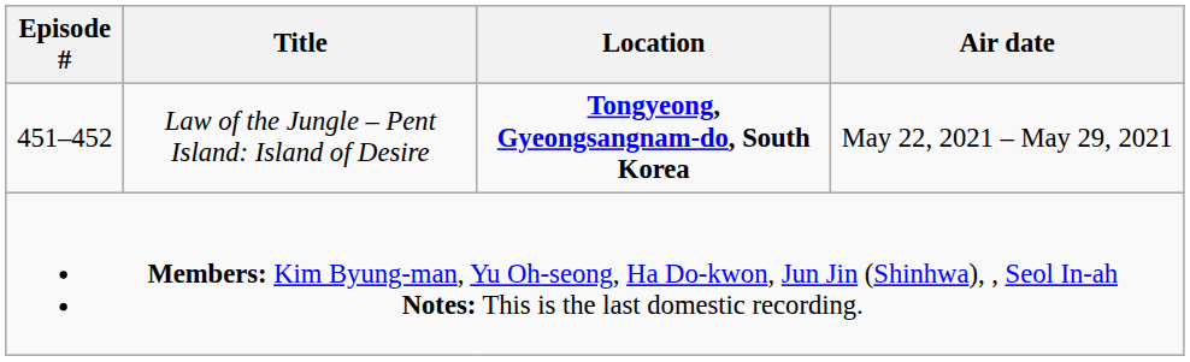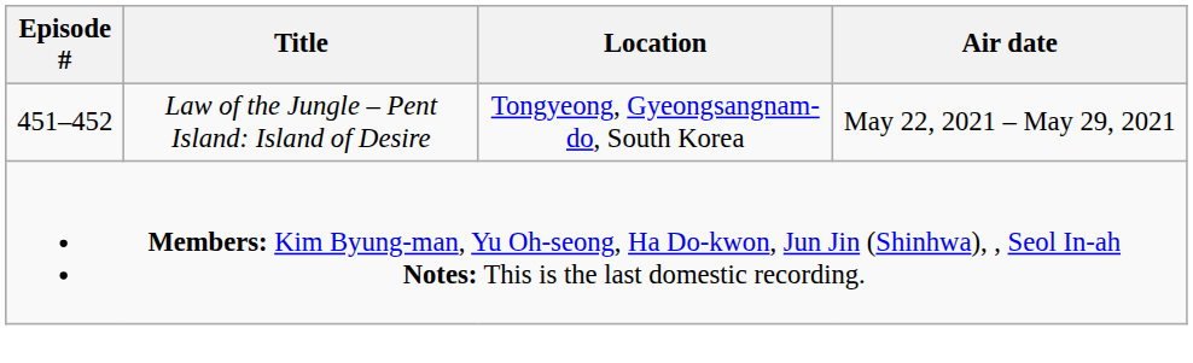451–452 | Location: bold -> normal
